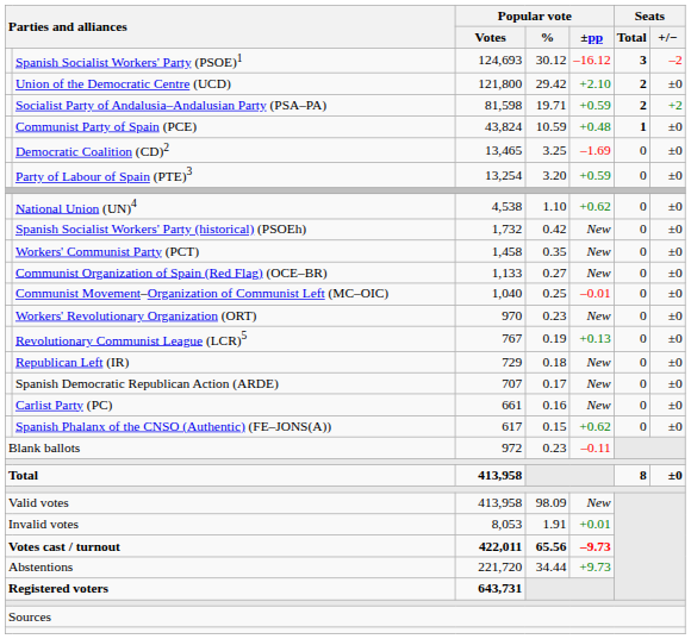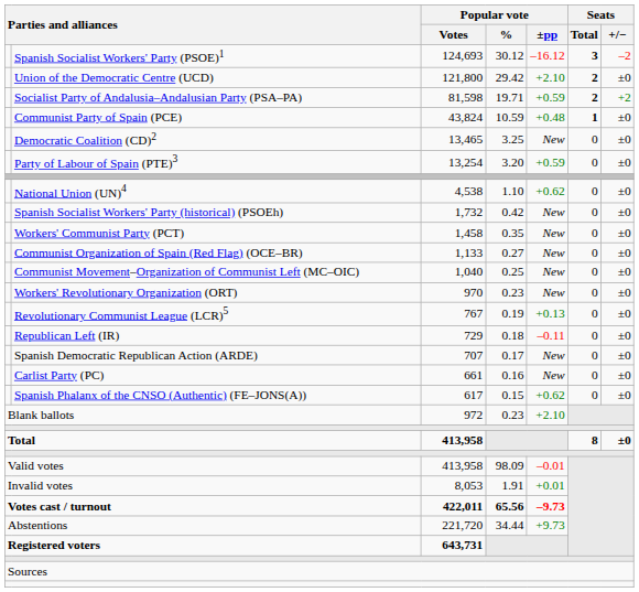Democratic Coalition (CD)2 | Popular vote / ±pp: –1.69 -> New
Communist Movement–Organization of Communist Left (MC–OIC) | Popular vote / ±pp: –0.01 -> New
Republican Left (IR) | Popular vote / ±pp: New -> –0.11
Blank ballots | Popular vote / ±pp: –0.11 -> +2.10
Valid votes | Popular vote / ±pp: New -> –0.01
